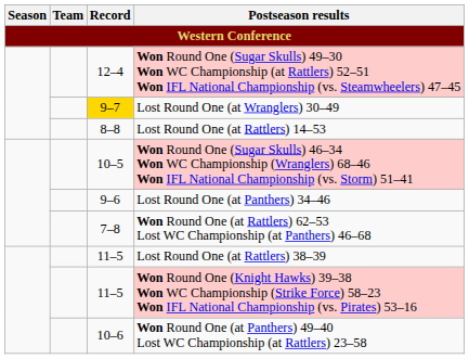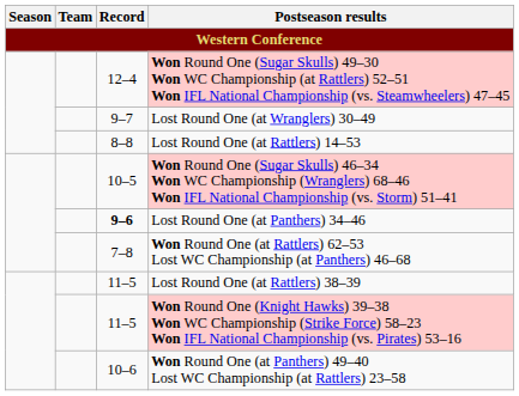Lost Round One (at Wranglers) 30–49 | Record: gold background -> no background
Lost Round One (at Panthers) 34–46 | Record: normal -> bold
